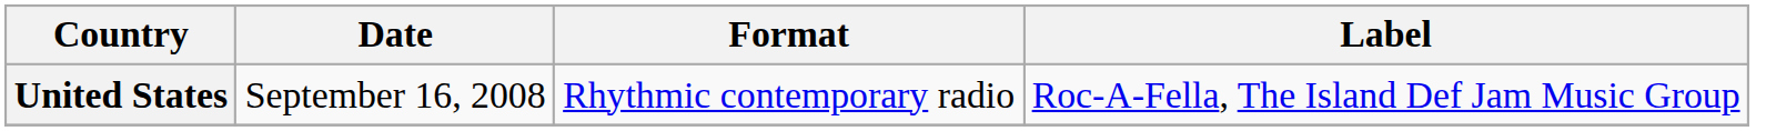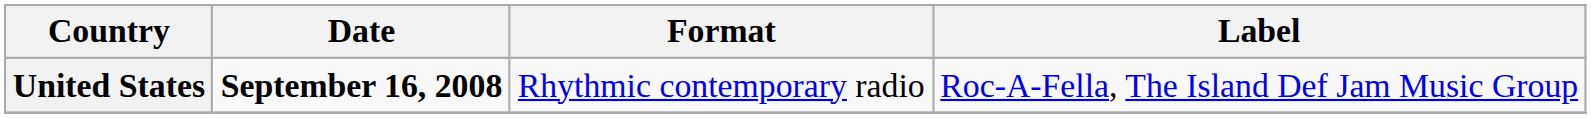United States | Date: normal -> bold
